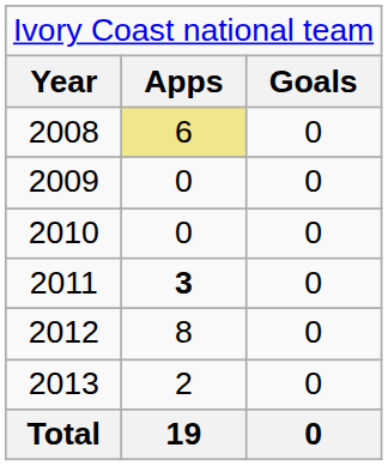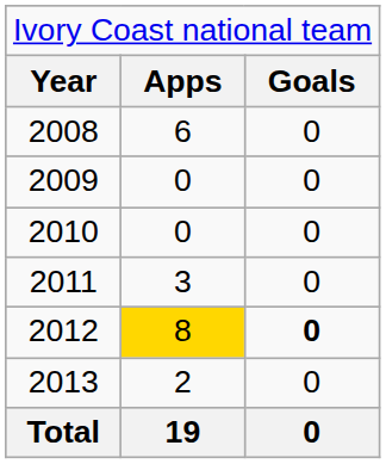2008 | column 2: khaki background -> no background
2011 | column 2: bold -> normal
2012 | column 2: no background -> gold background
2012 | column 3: normal -> bold
